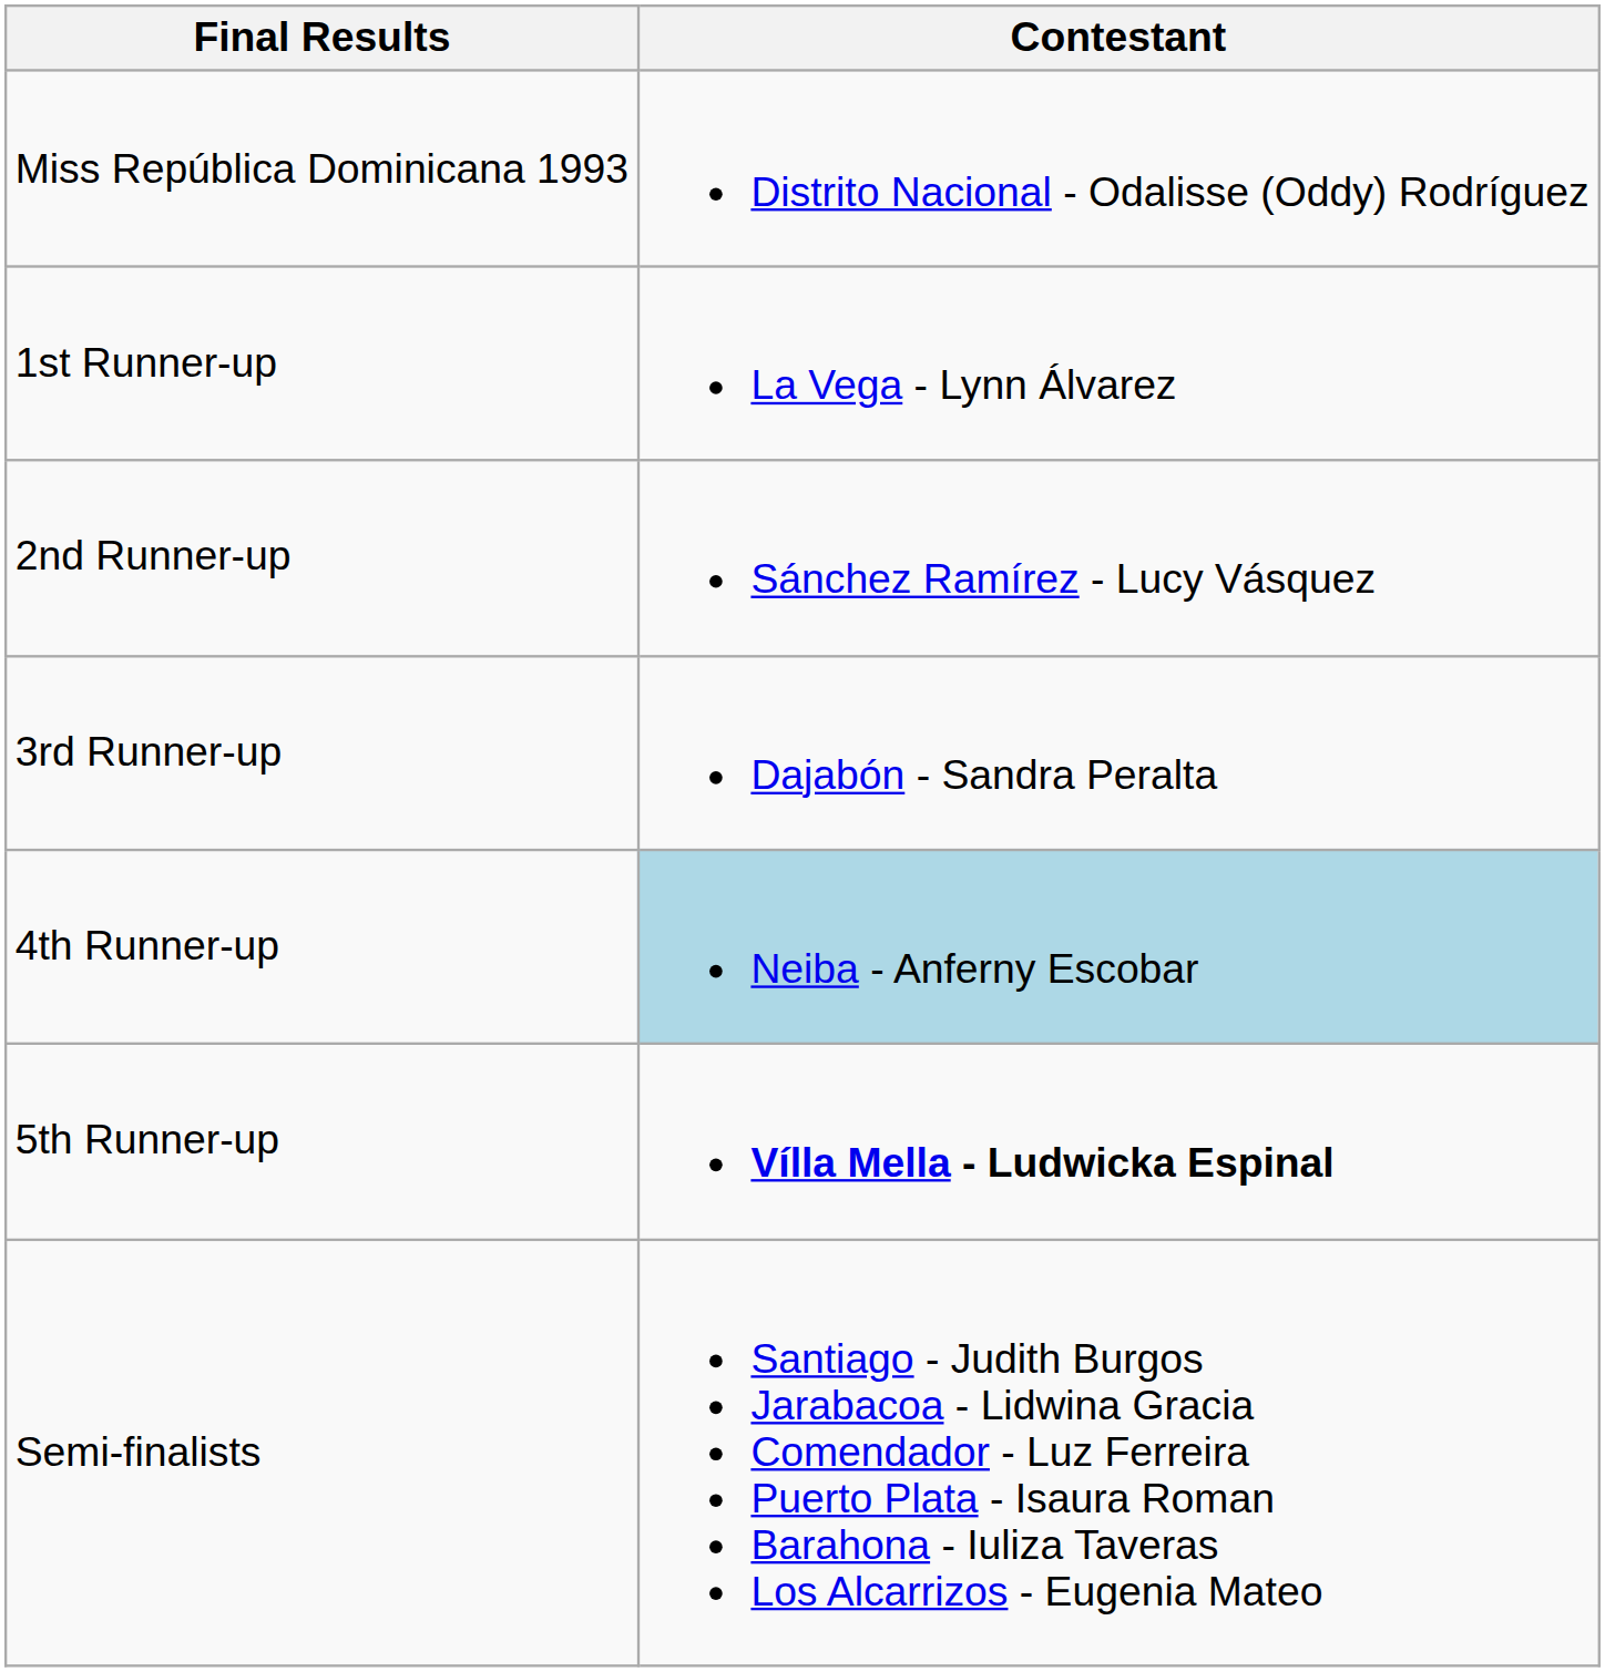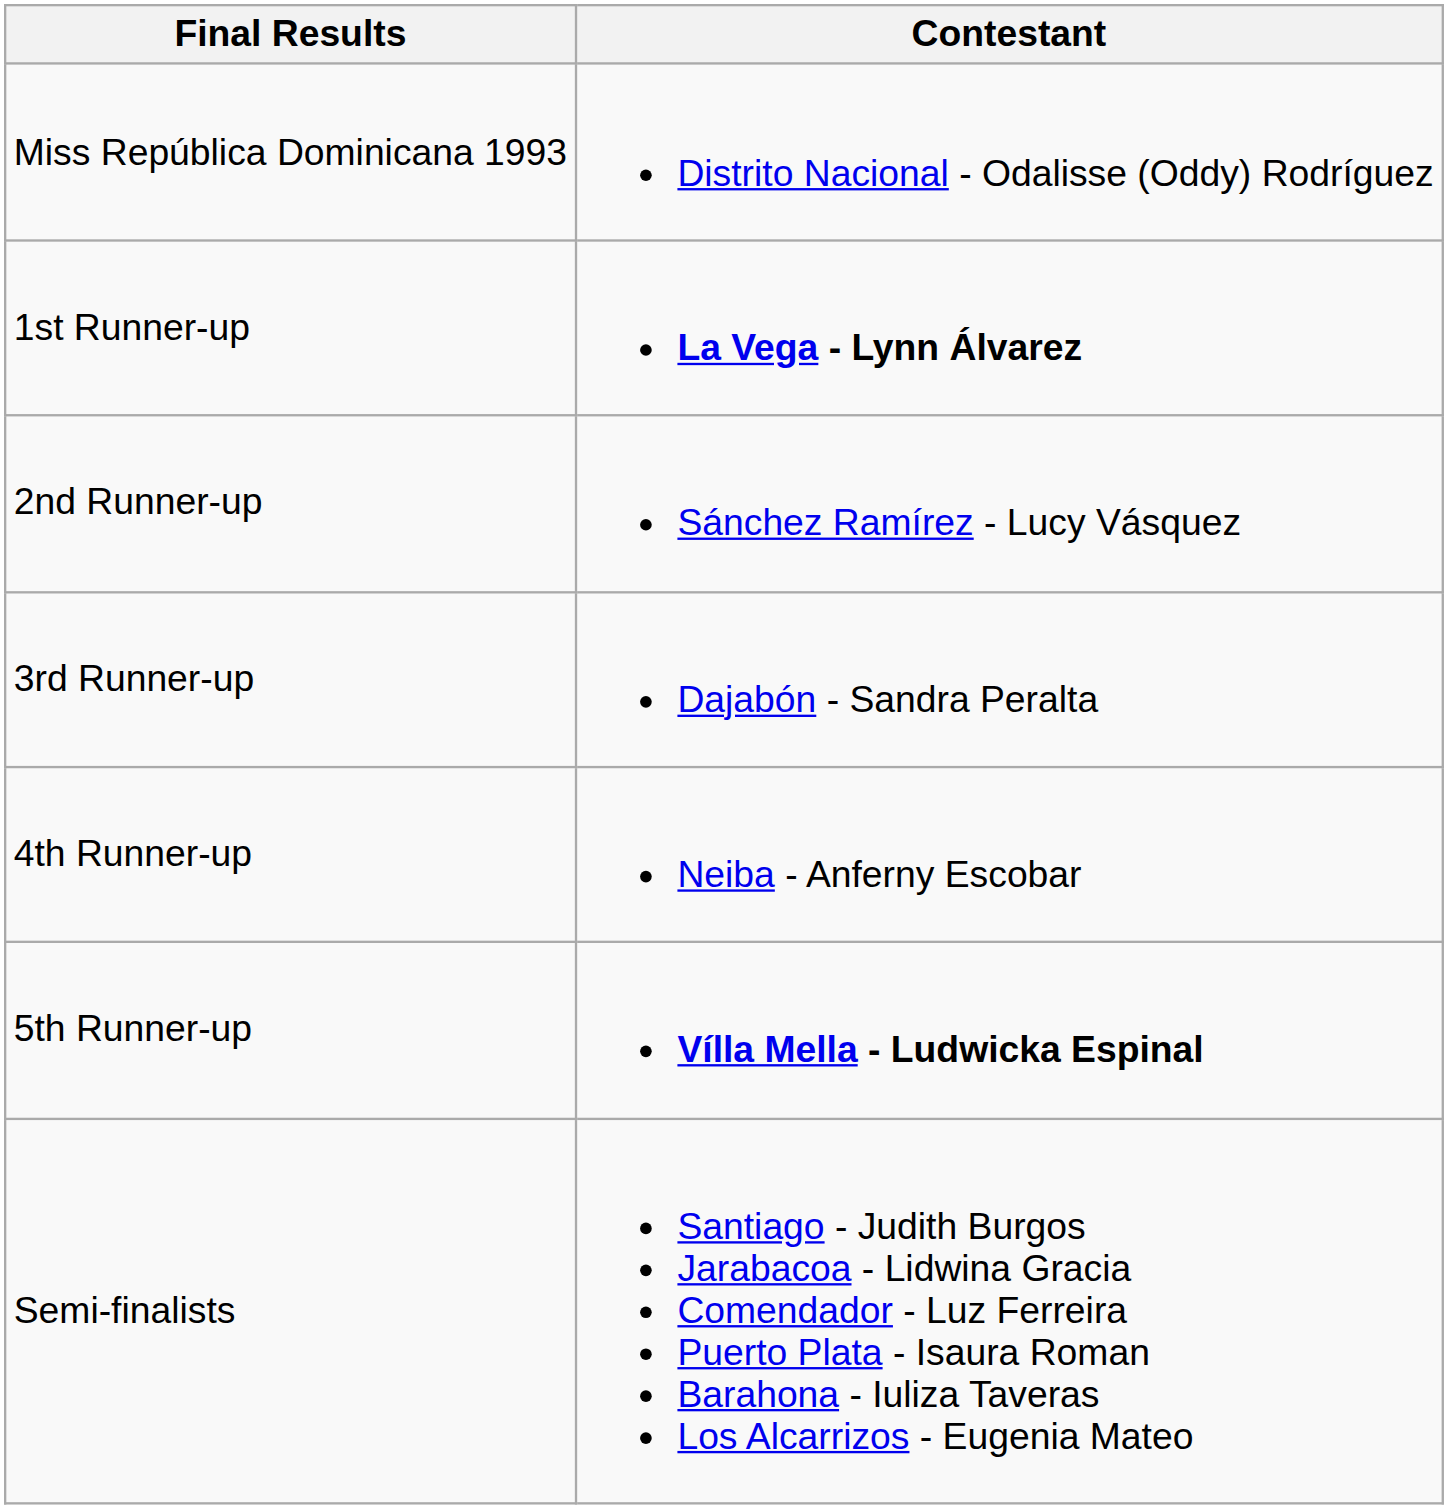1st Runner-up | Contestant: normal -> bold
4th Runner-up | Contestant: lightblue background -> no background
